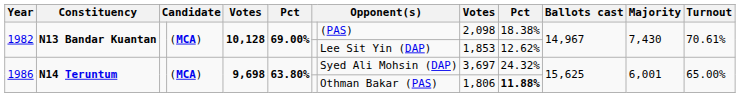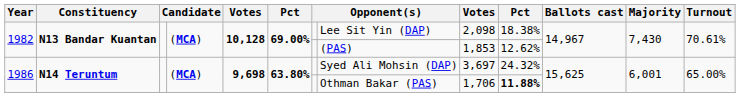row 2 | column 8: (PAS) -> Lee Sit Yin (DAP)
row 3 | column 8: Lee Sit Yin (DAP) -> (PAS)
row 5 | column 9: 1,806 -> 1,706
